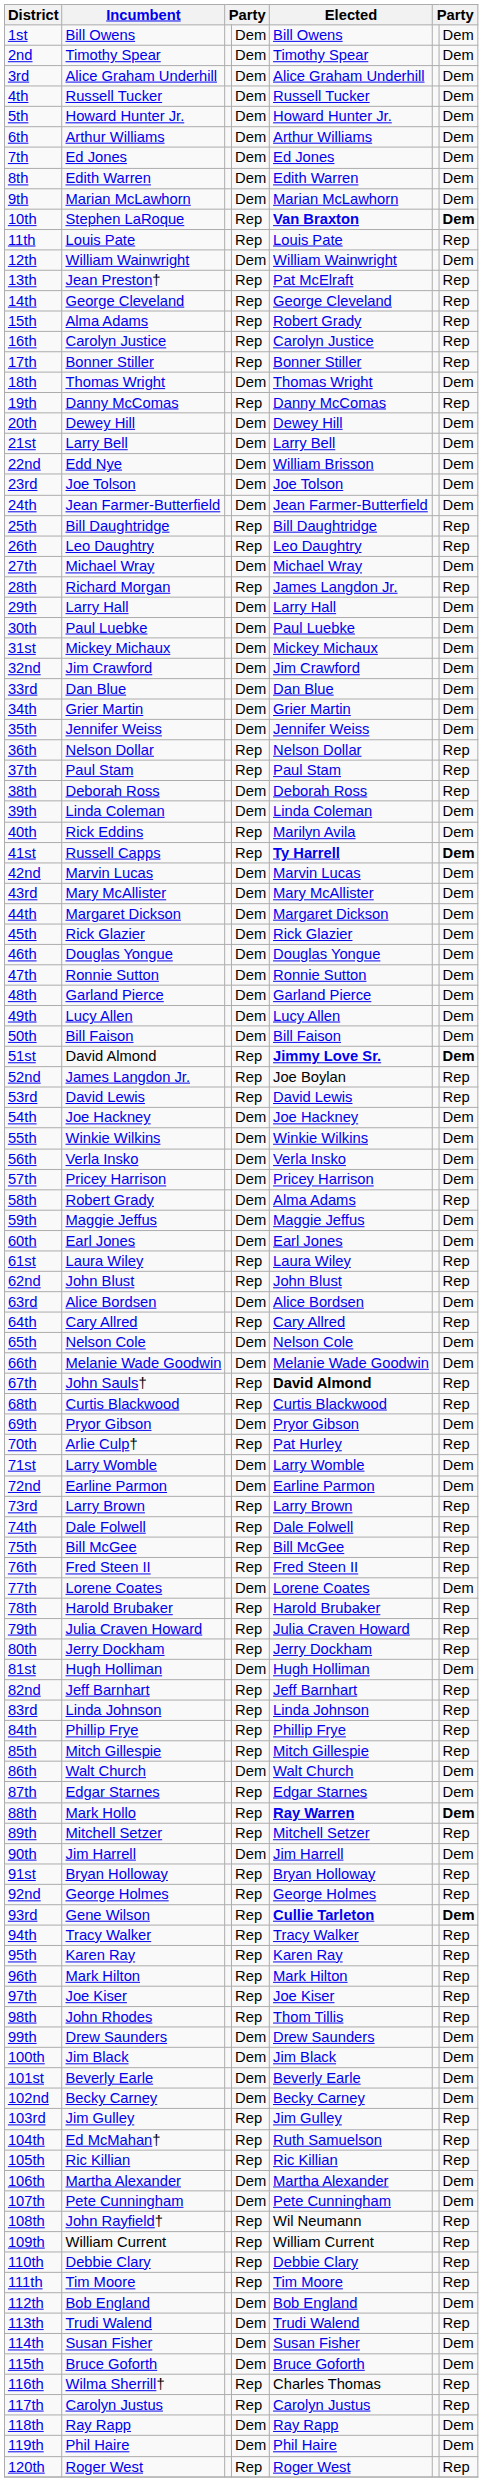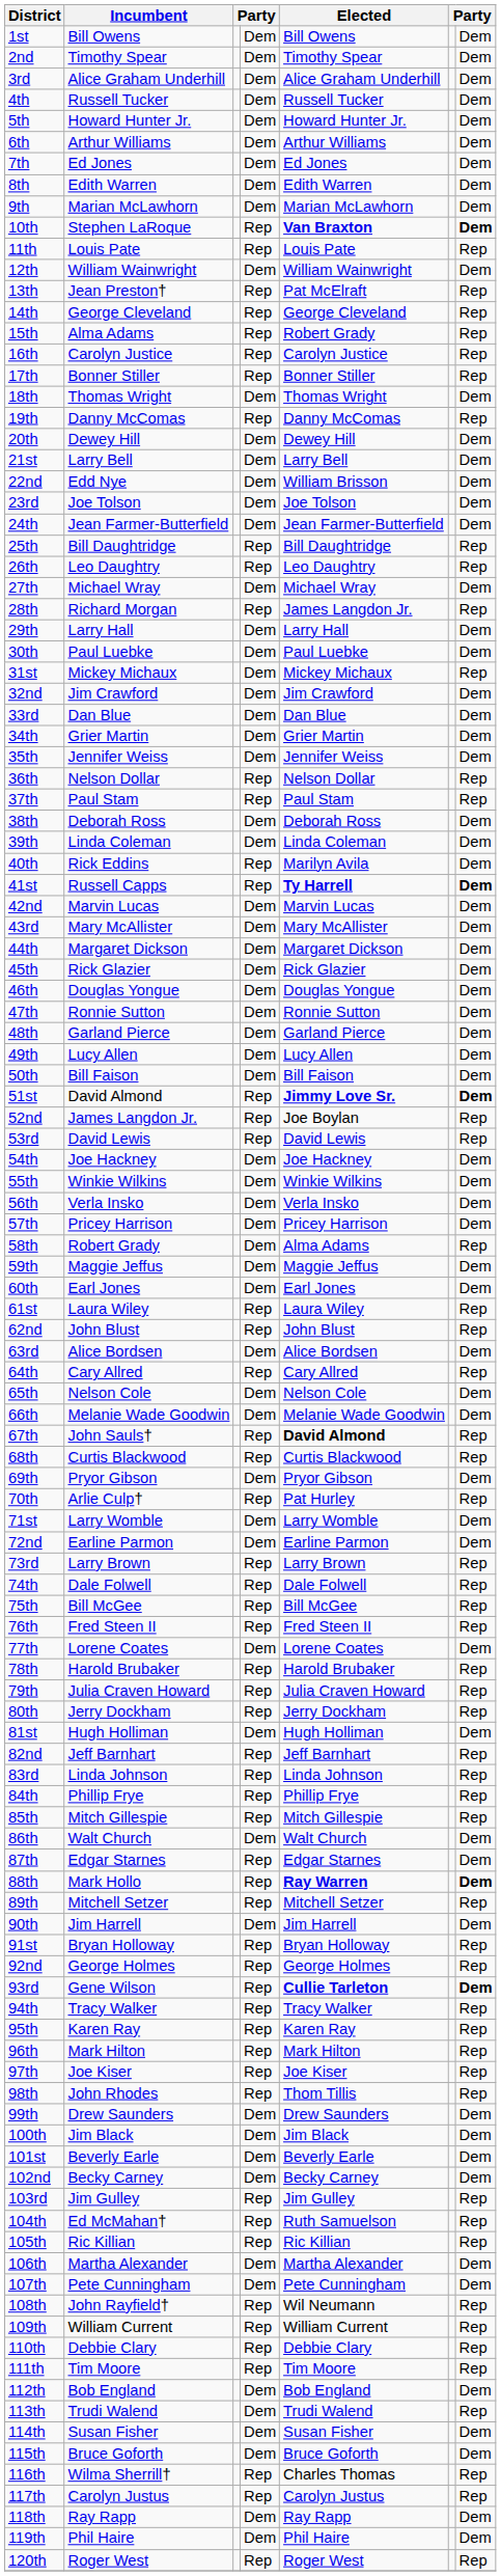31st | column 7: Dem -> Rep
38th | column 7: Rep -> Dem
